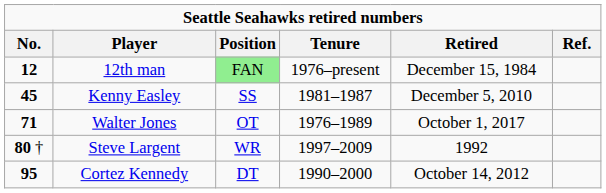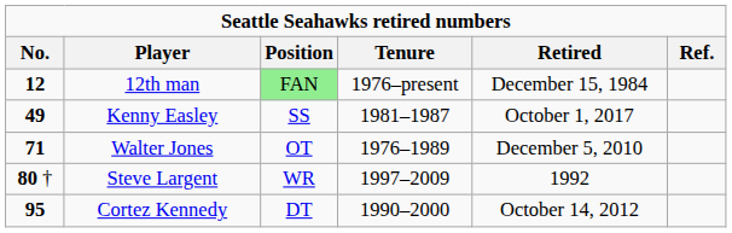Kenny Easley | No.: 45 -> 49
Kenny Easley | Retired: December 5, 2010 -> October 1, 2017
Walter Jones | Retired: October 1, 2017 -> December 5, 2010
